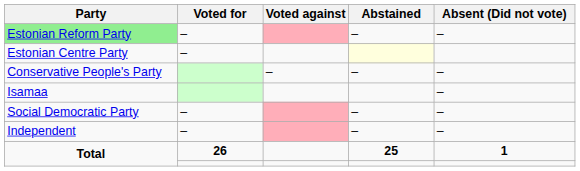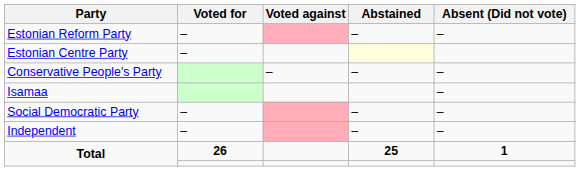Estonian Reform Party | Party: lightgreen background -> no background
